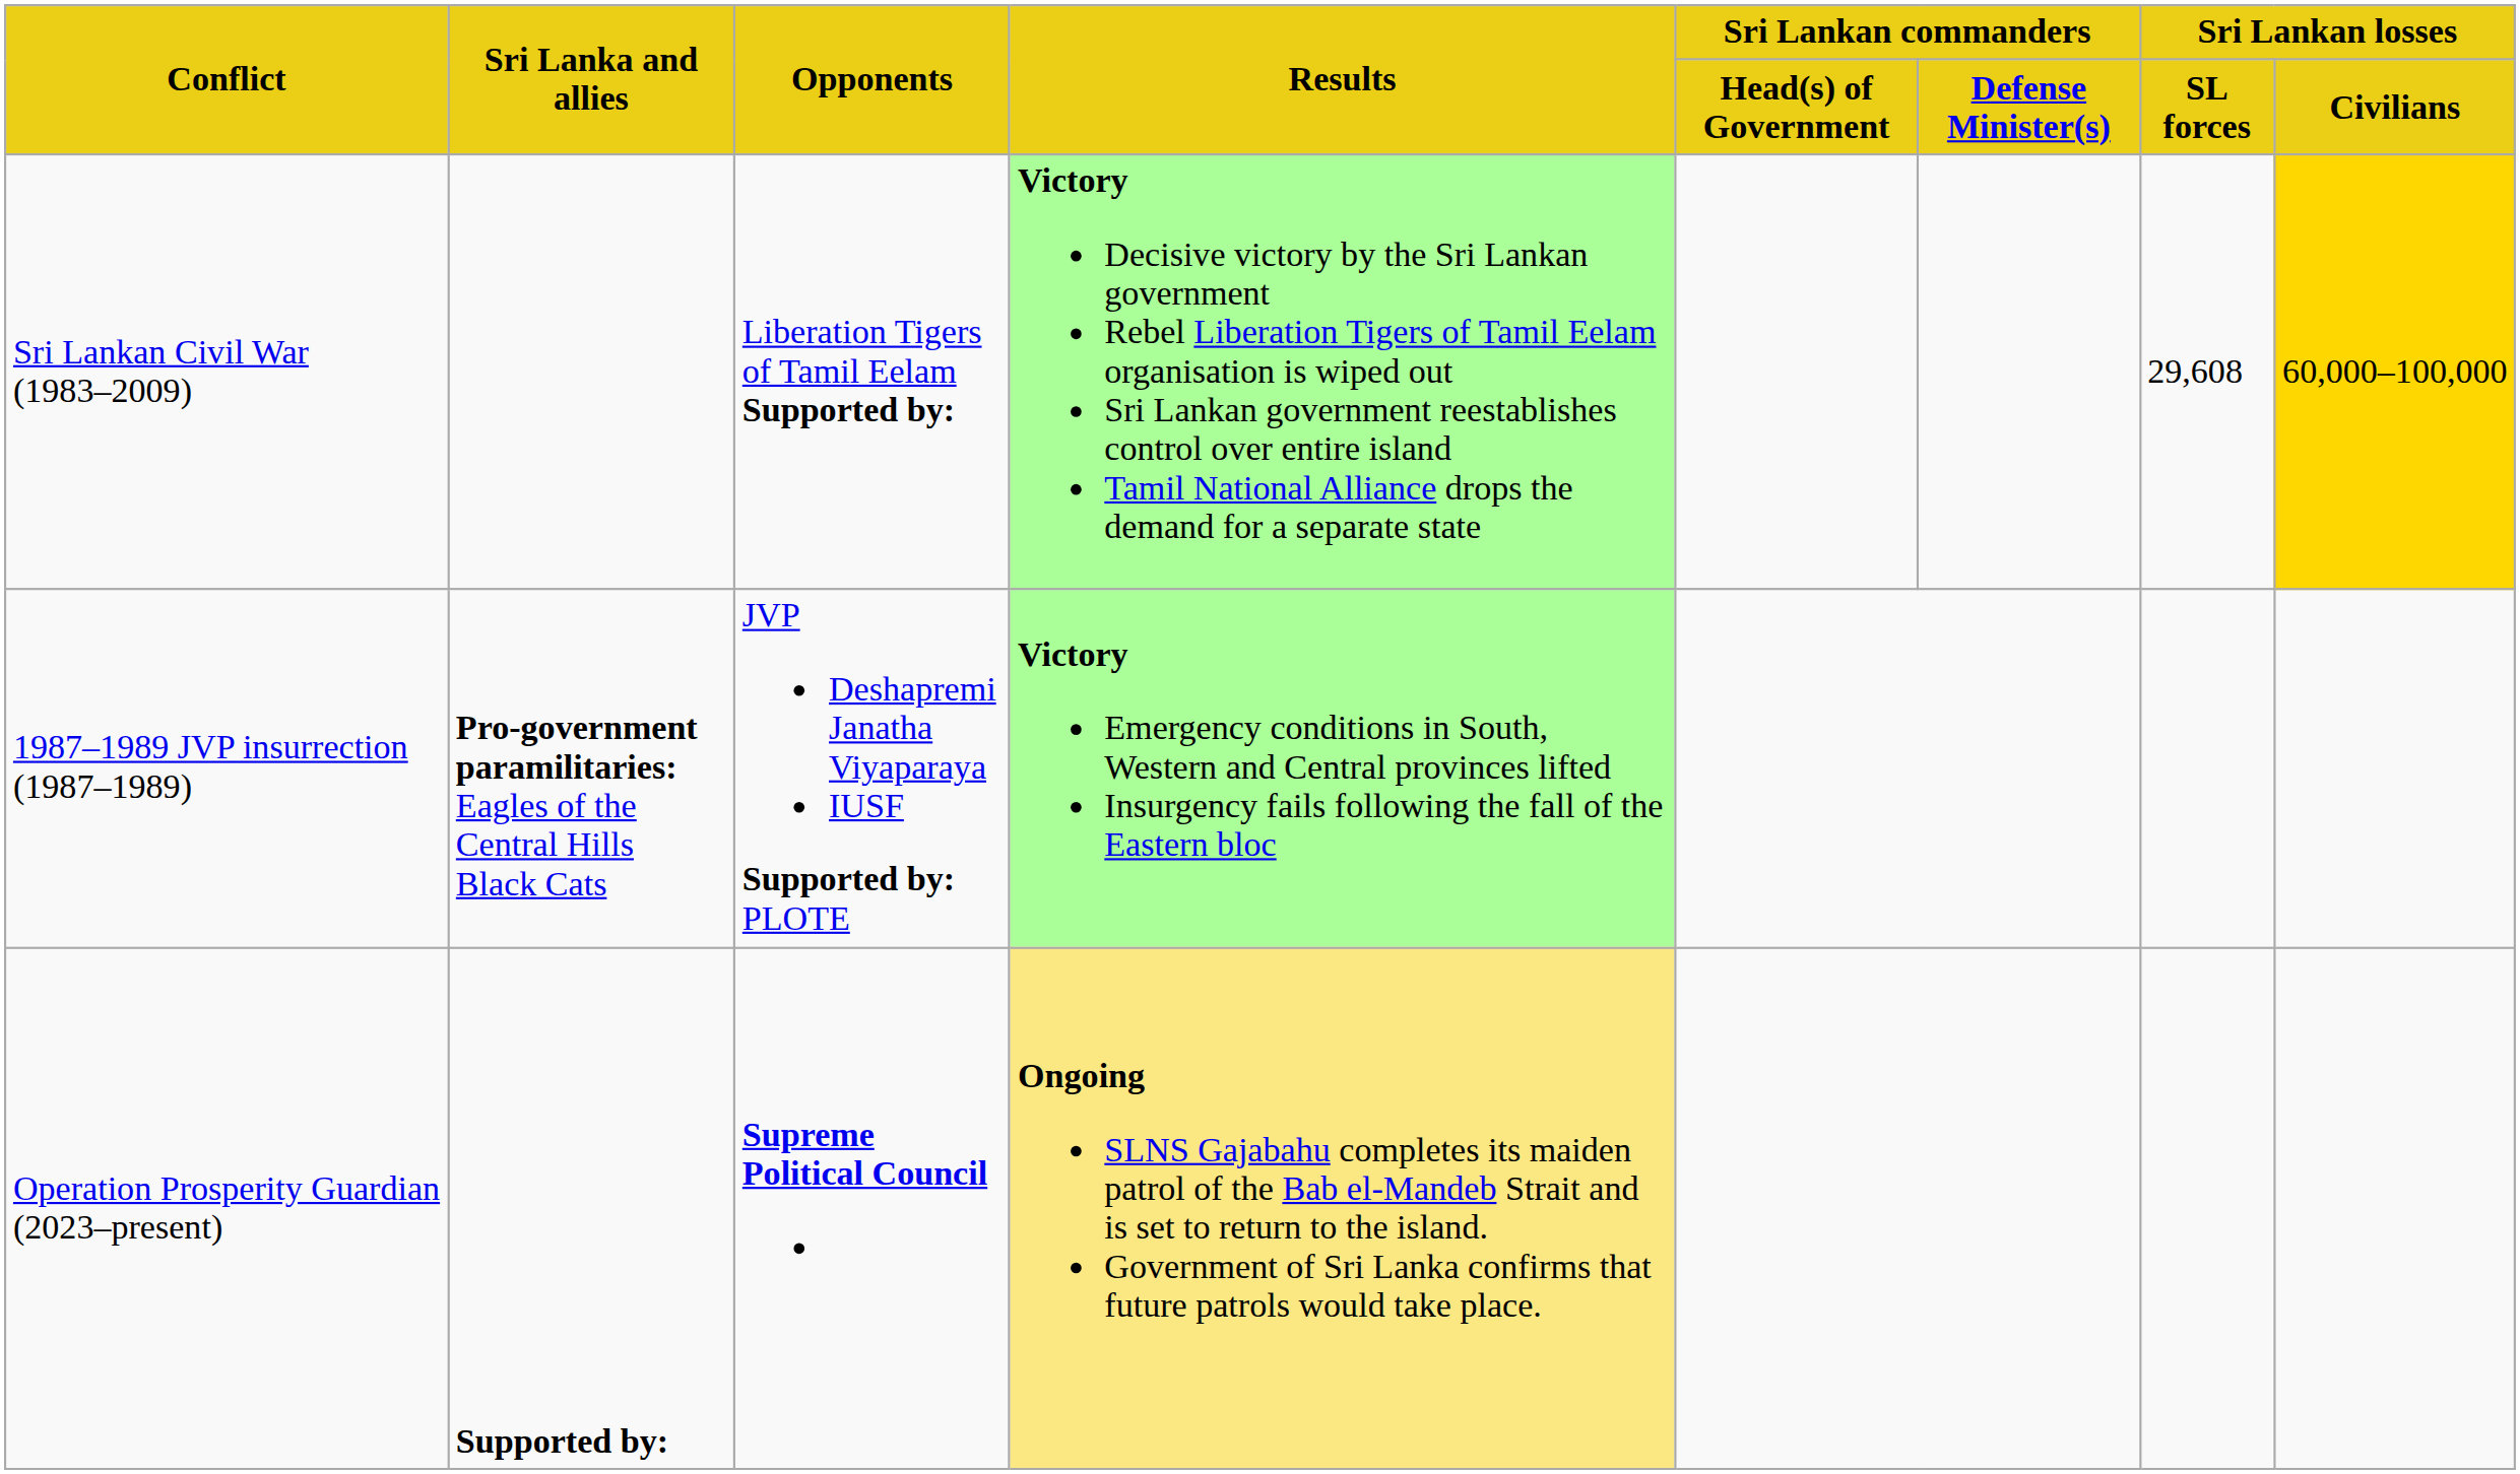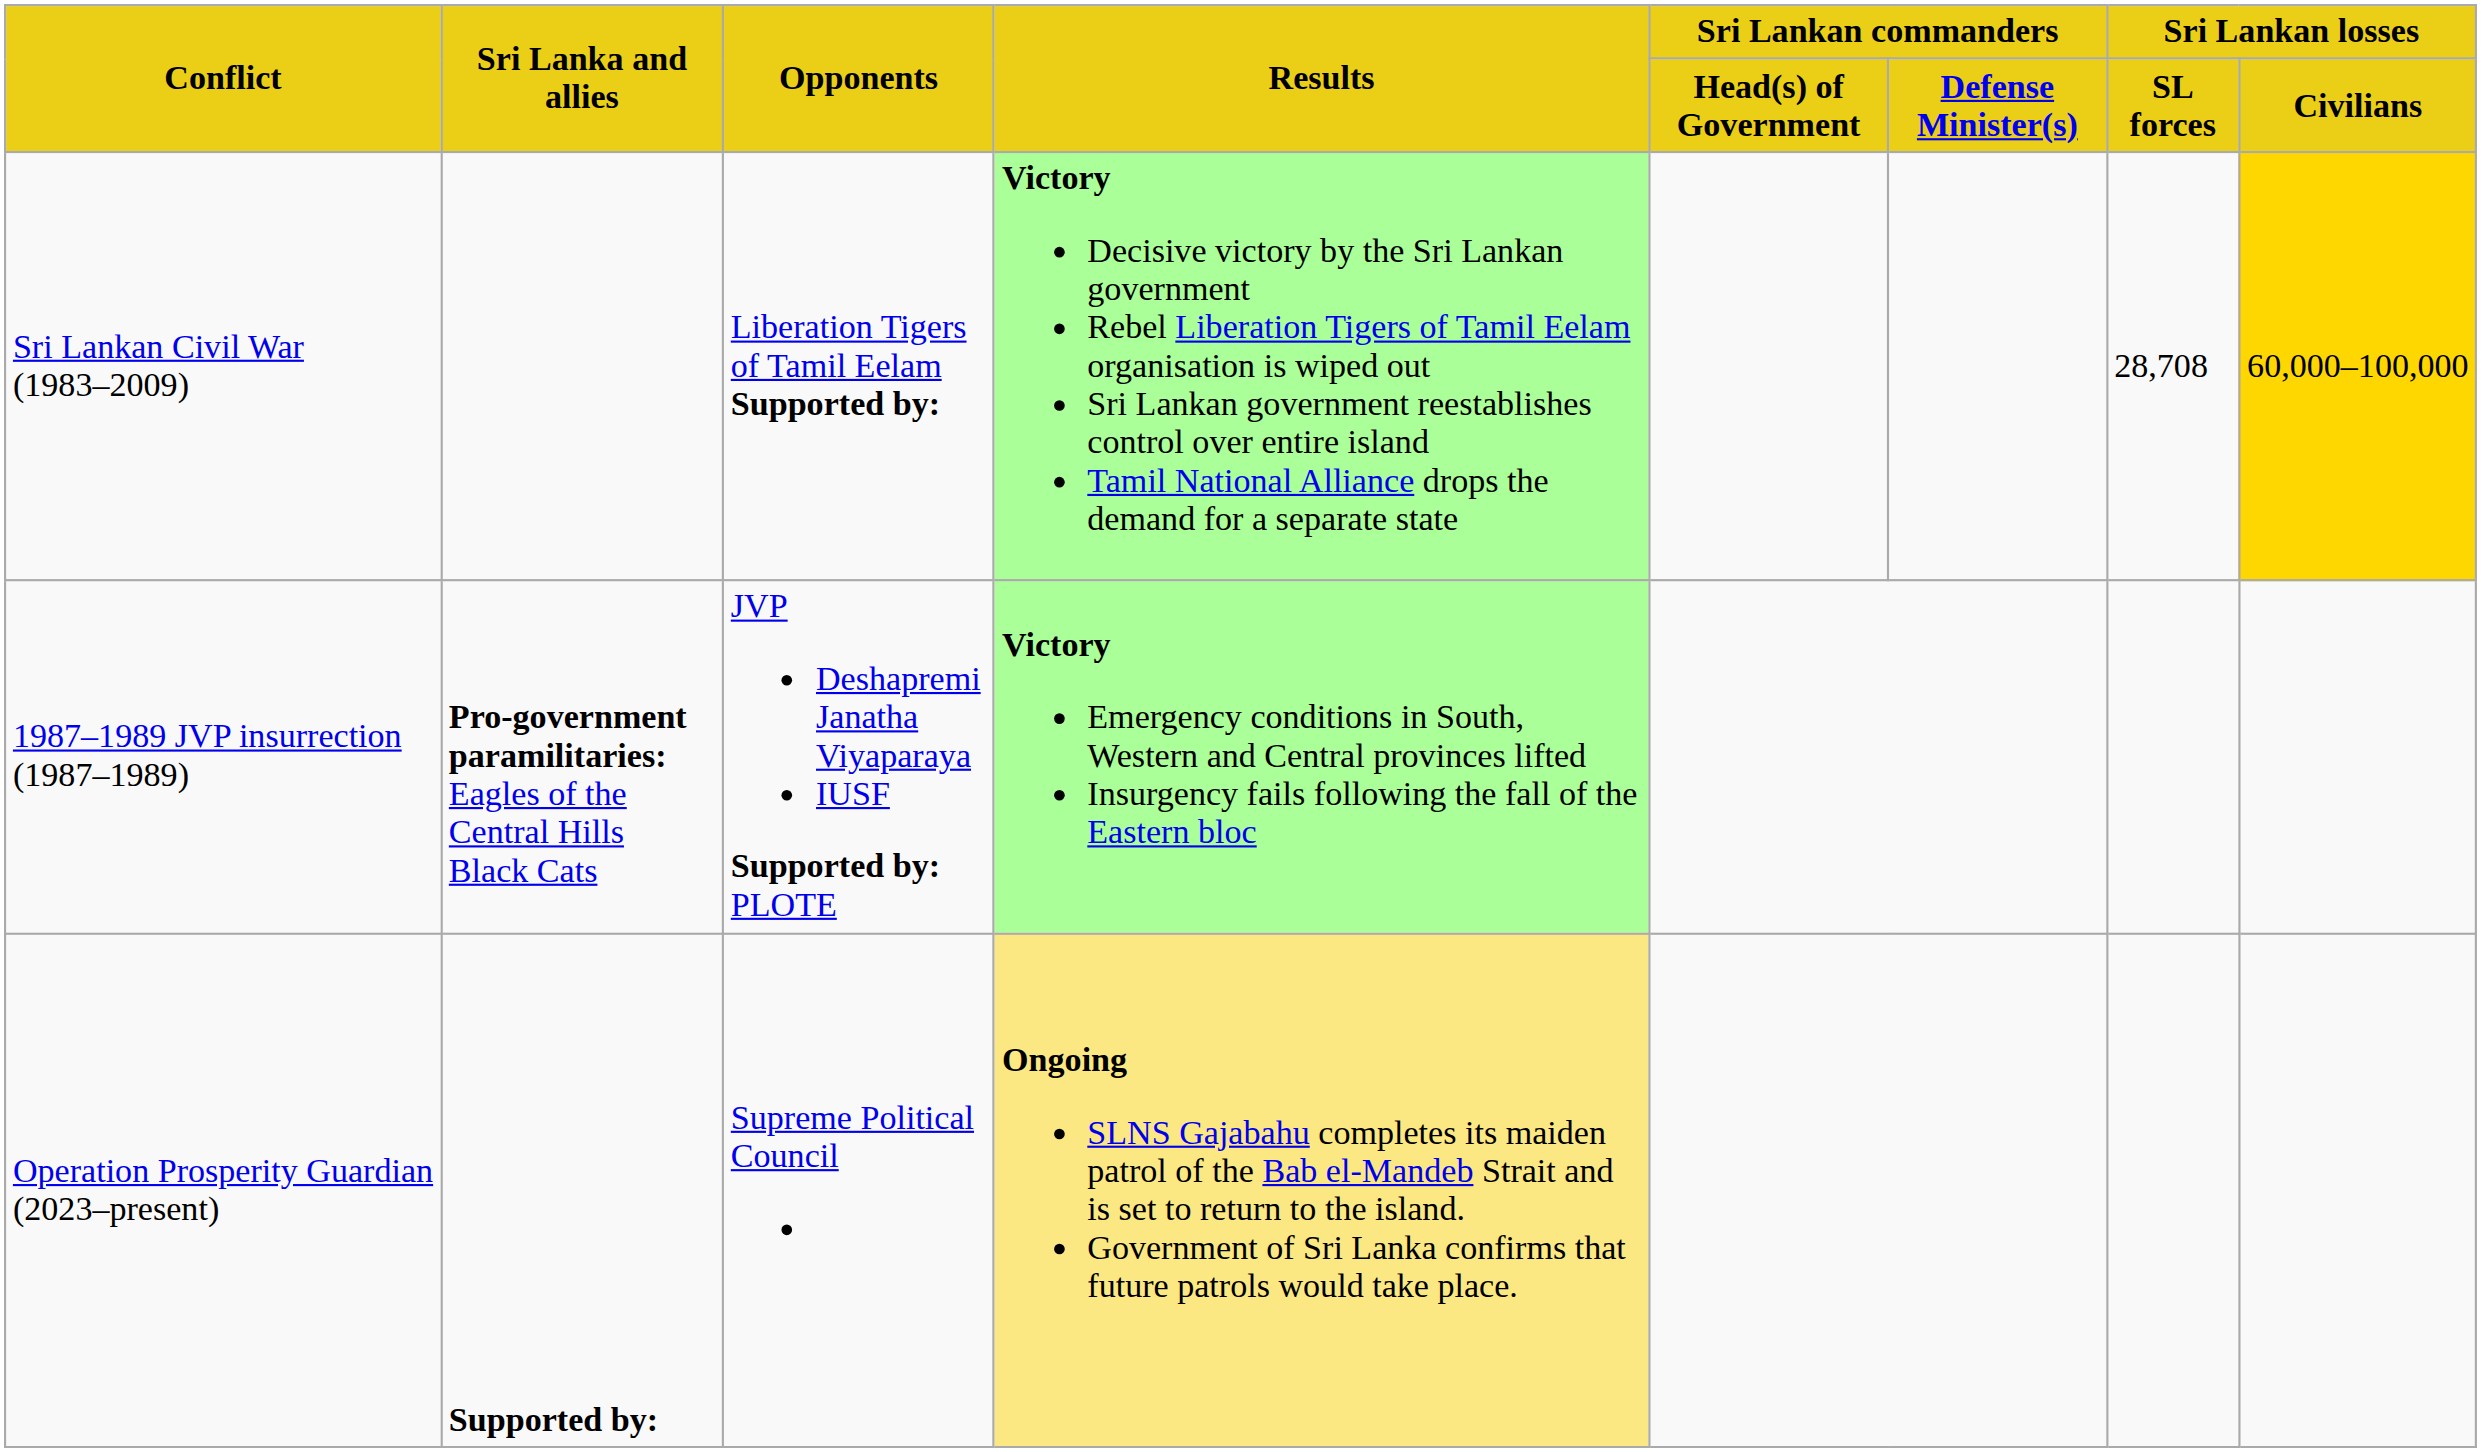Sri Lankan Civil War (1983–2009) | Sri Lankan losses / SL forces: 29,608 -> 28,708
Operation Prosperity Guardian (2023–present) | Opponents: bold -> normal
